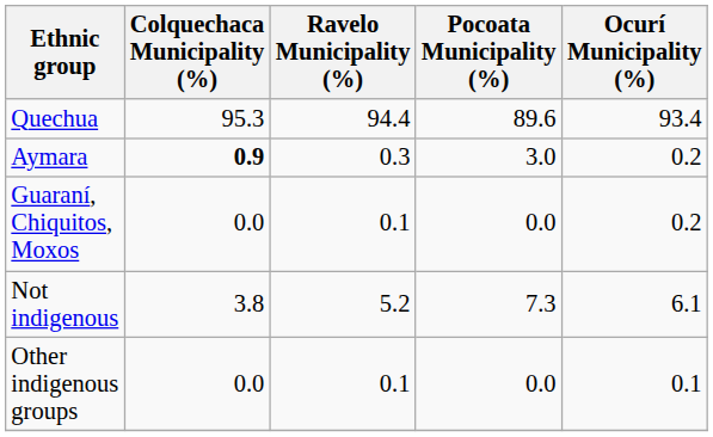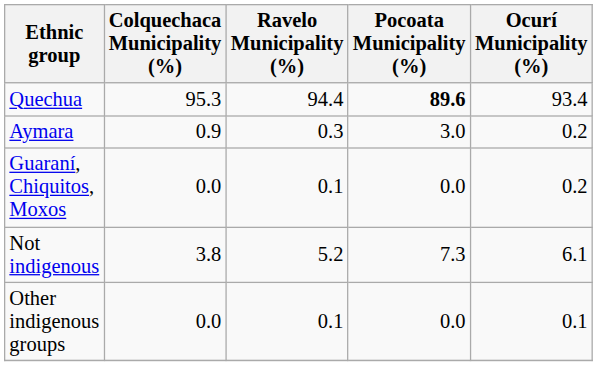Quechua | Pocoata Municipality (%): normal -> bold
Aymara | Colquechaca Municipality (%): bold -> normal
